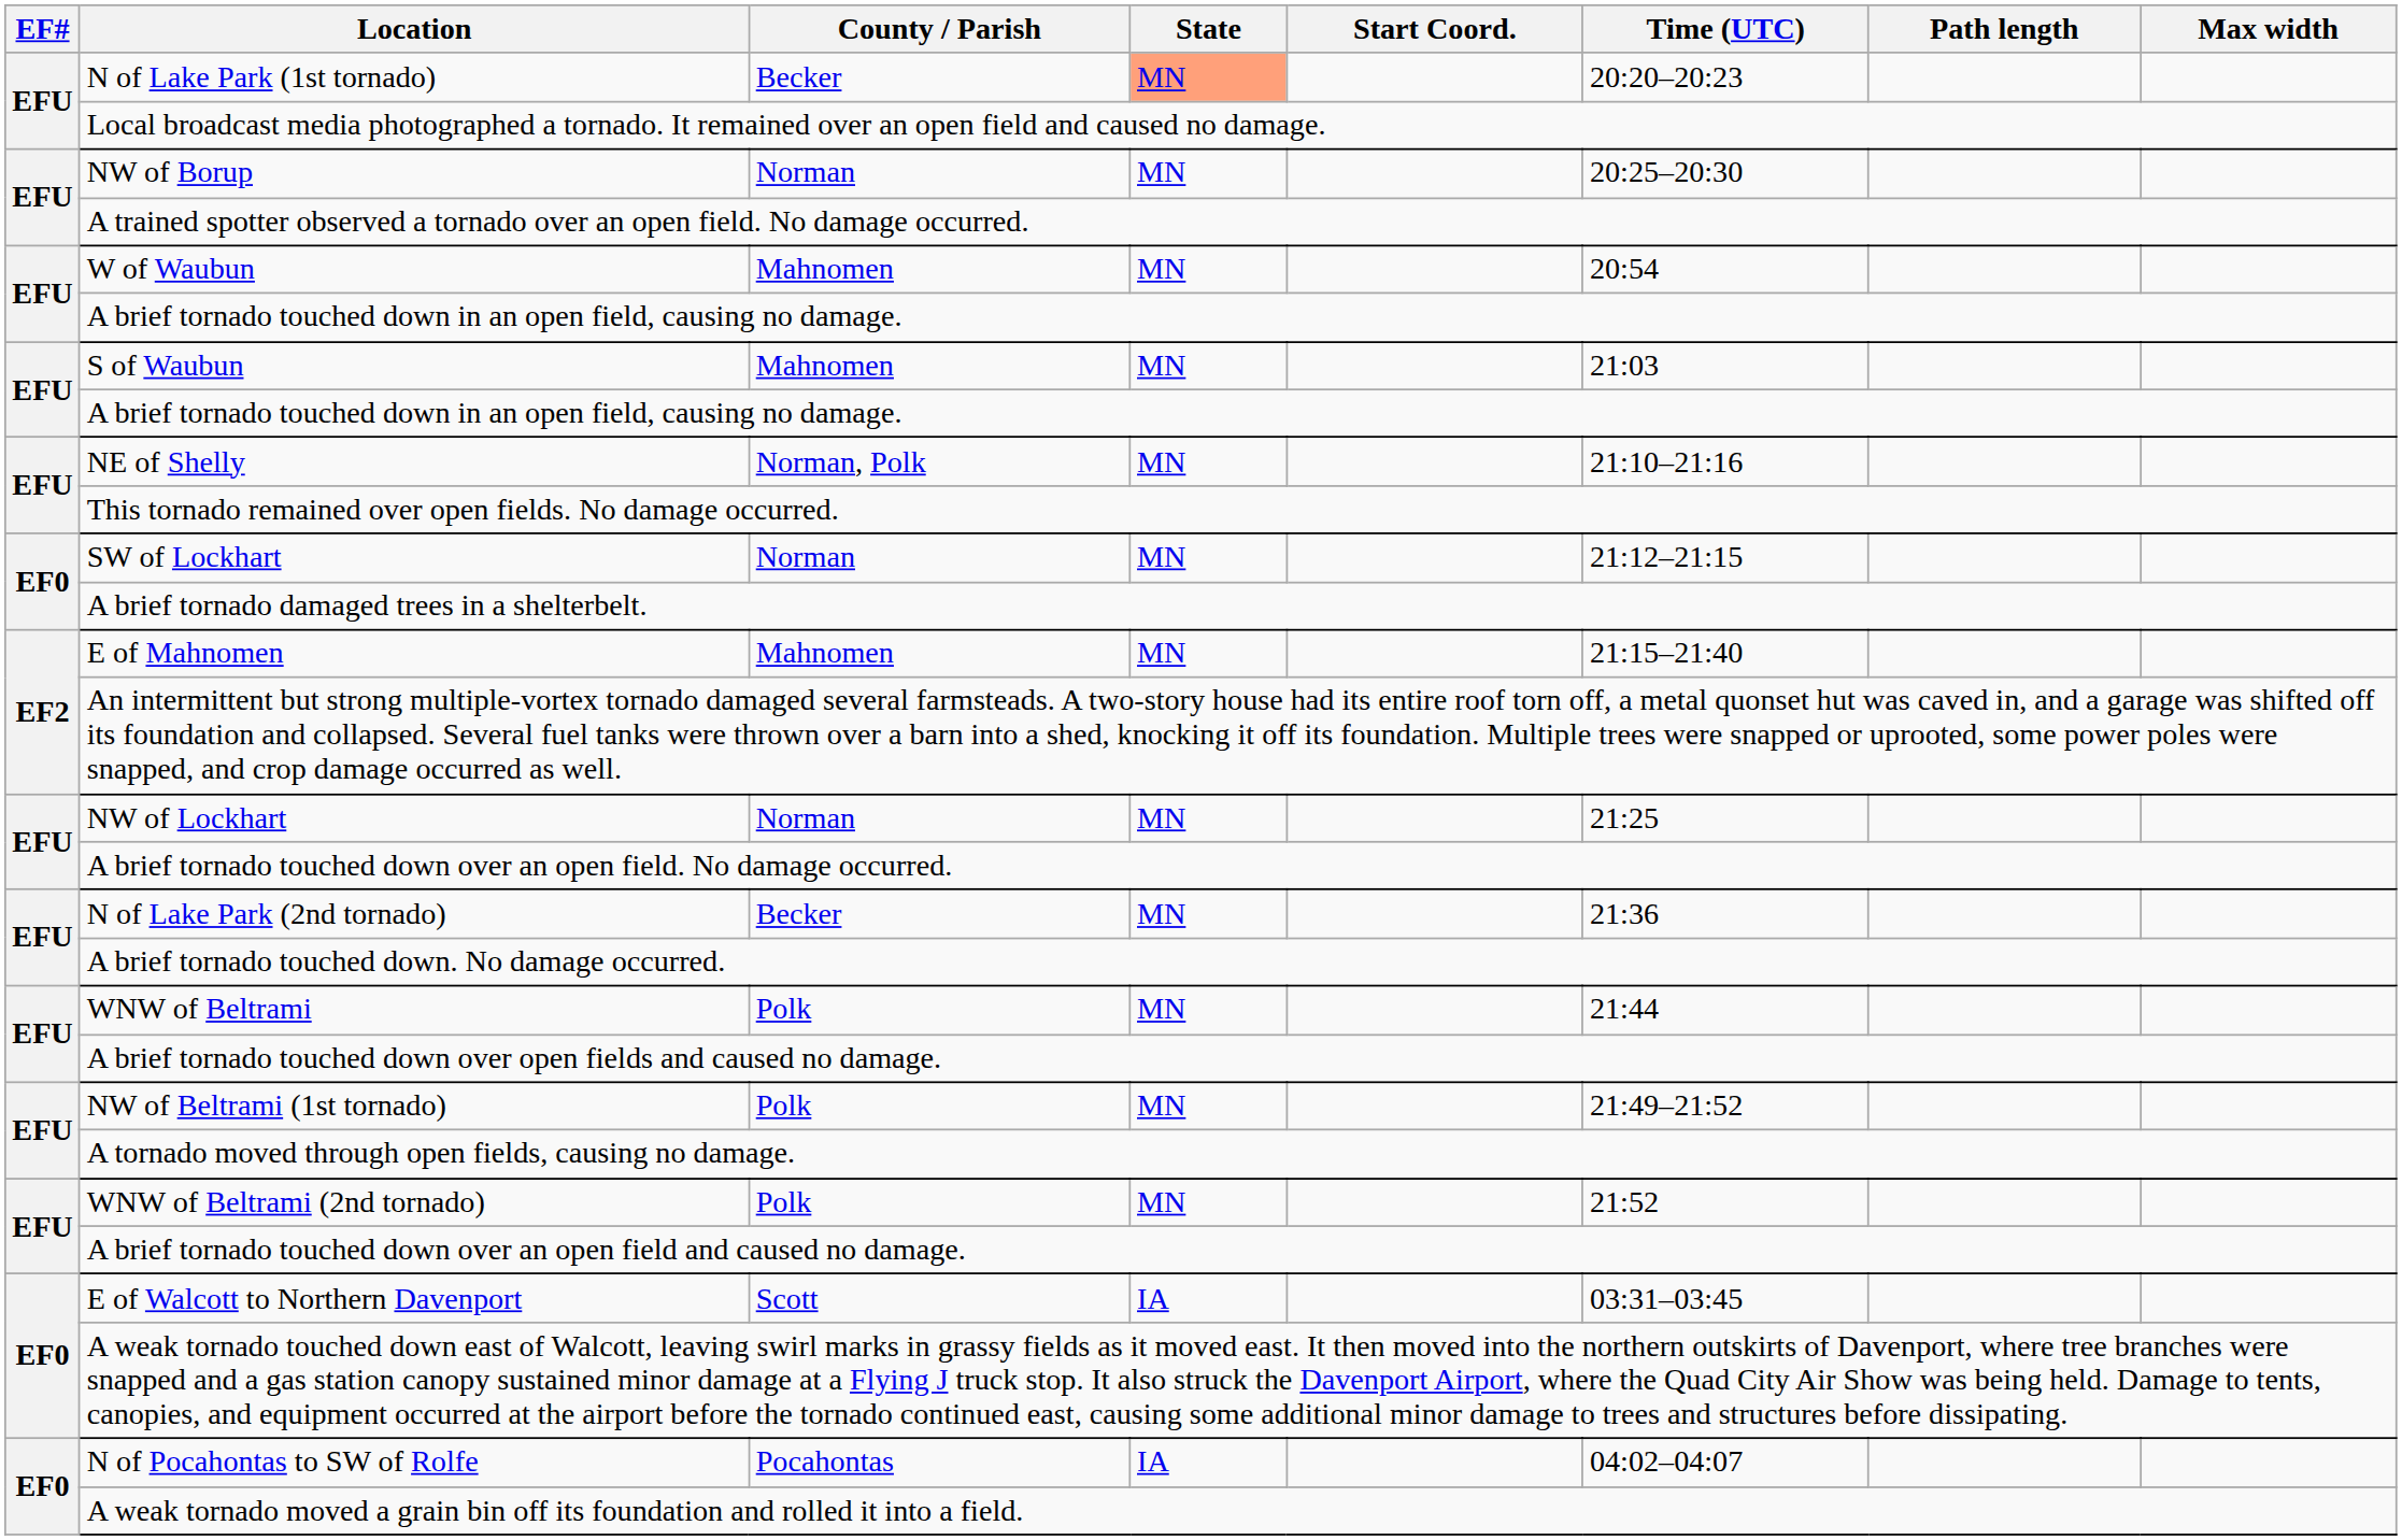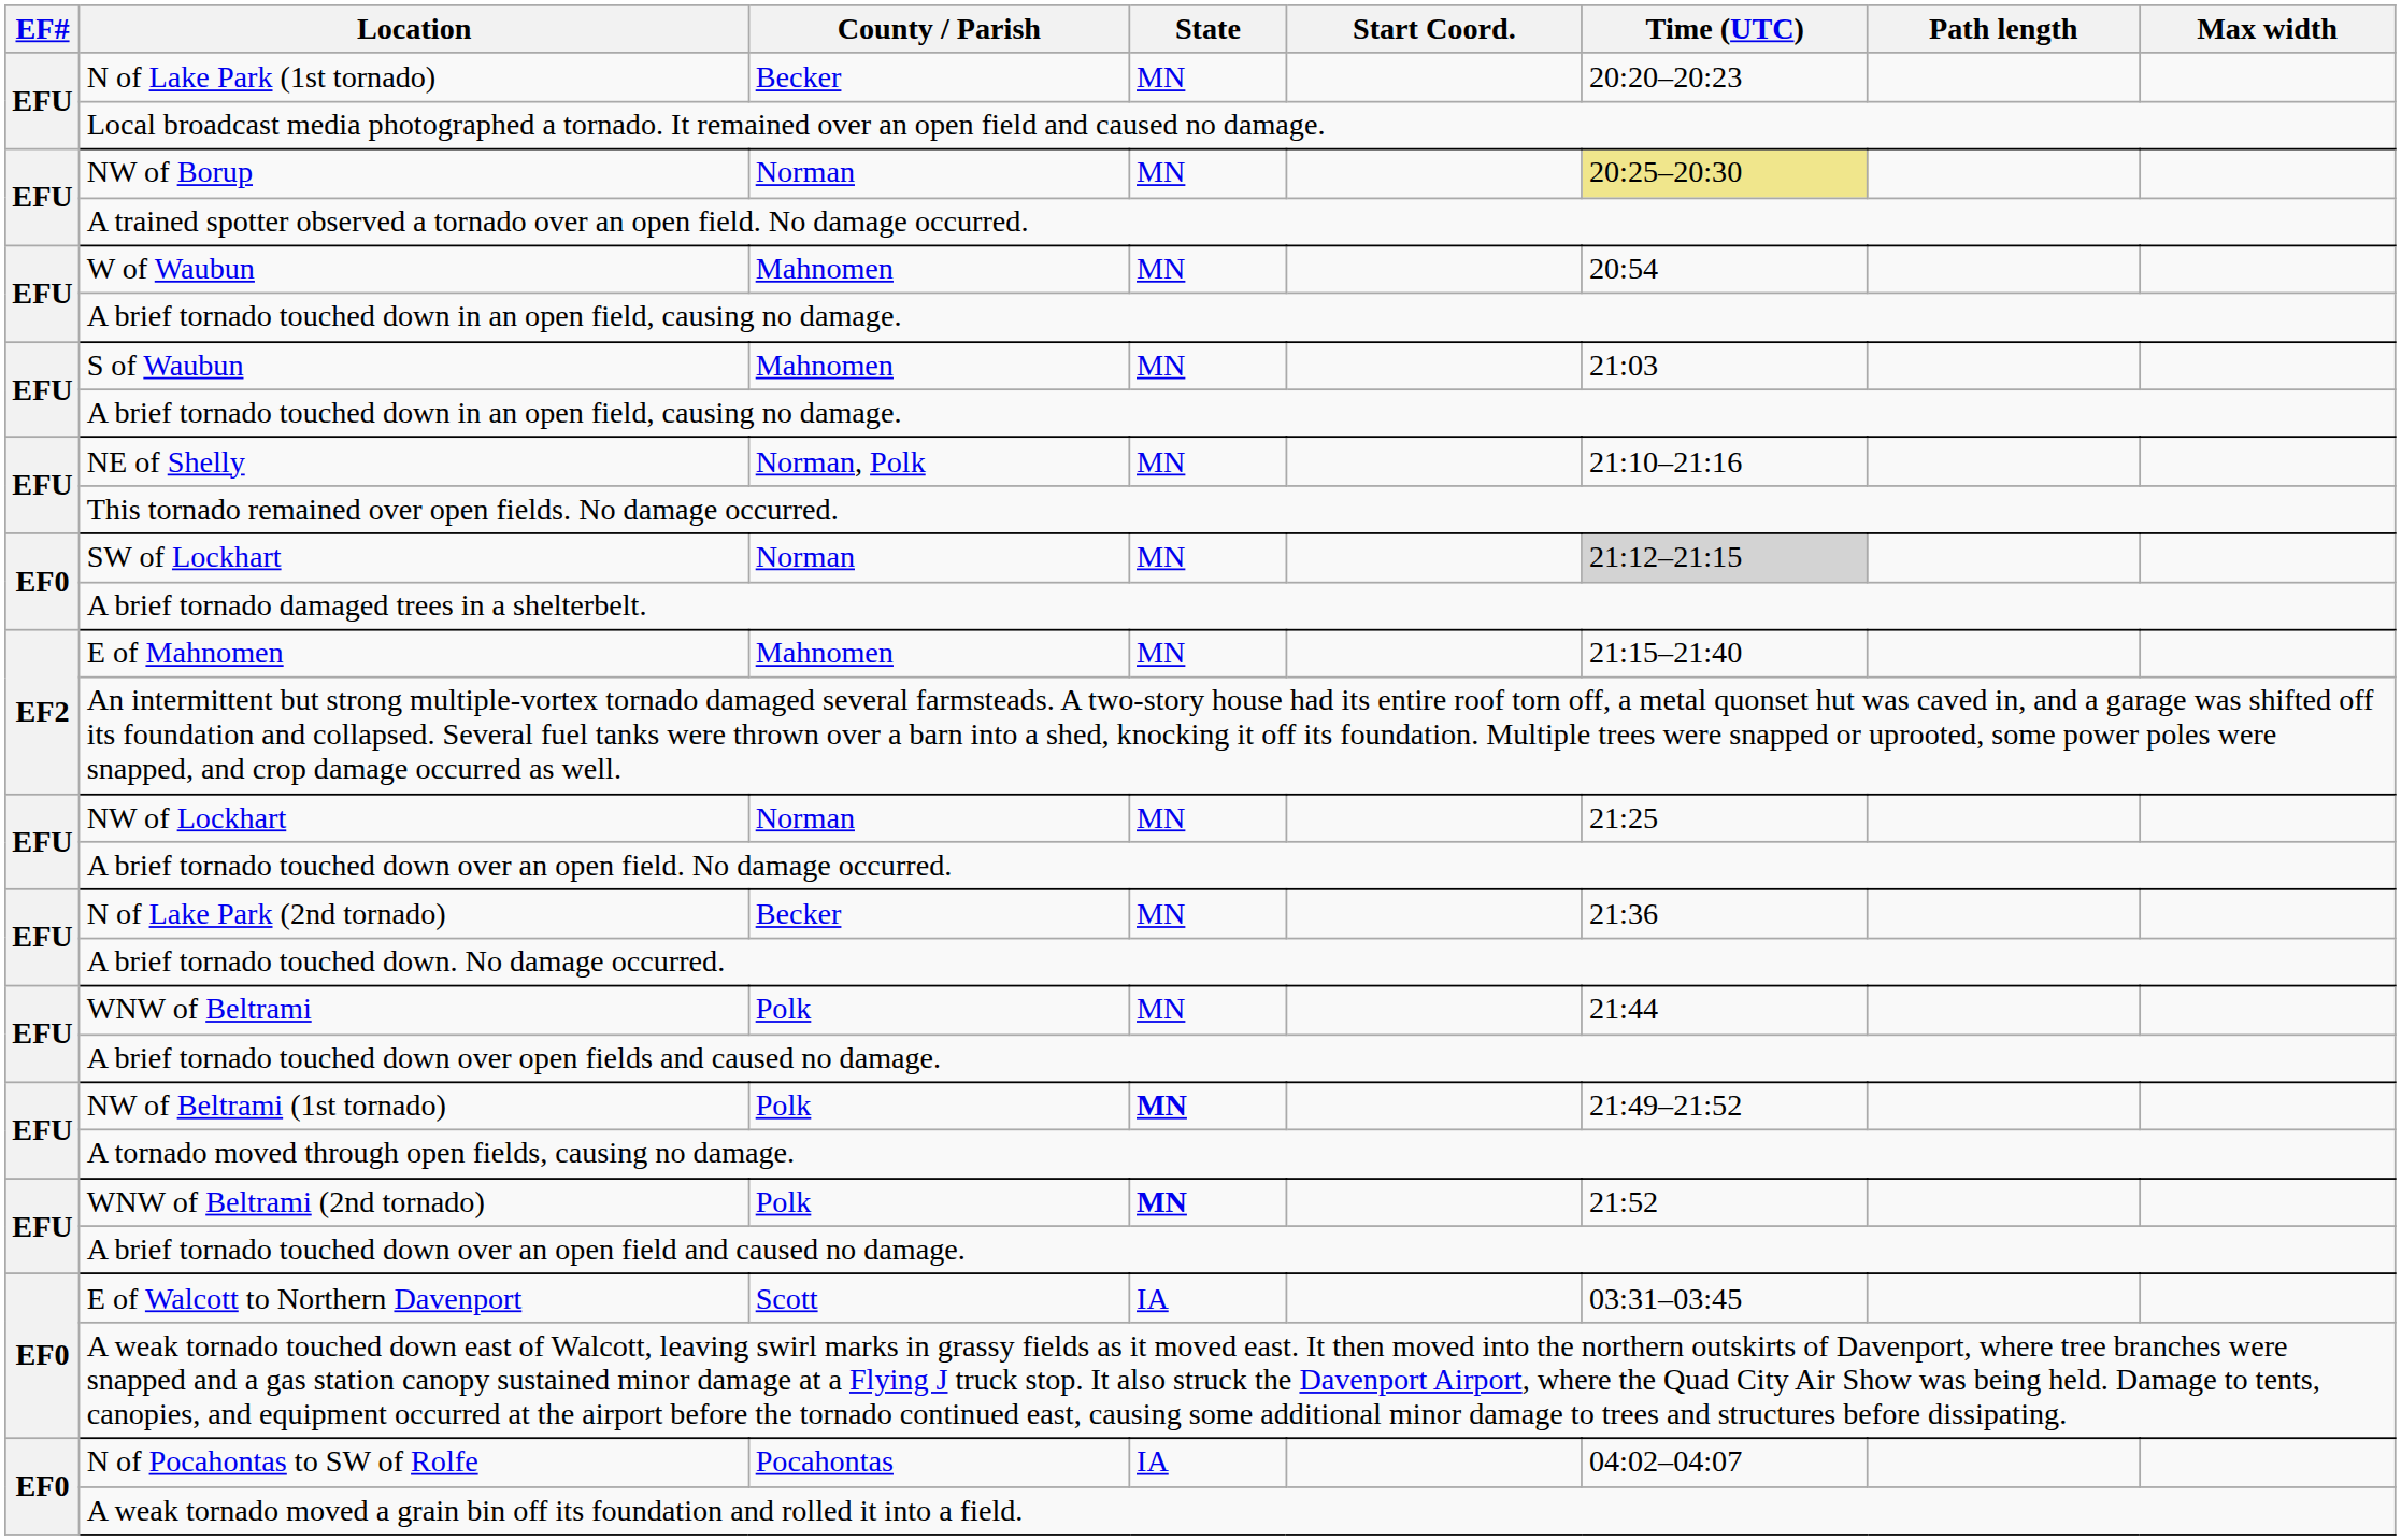N of Lake Park (1st tornado) | State: lightsalmon background -> no background
NW of Borup | Time (UTC): no background -> khaki background
SW of Lockhart | Time (UTC): no background -> lightgrey background
NW of Beltrami (1st tornado) | State: normal -> bold
WNW of Beltrami (2nd tornado) | State: normal -> bold
